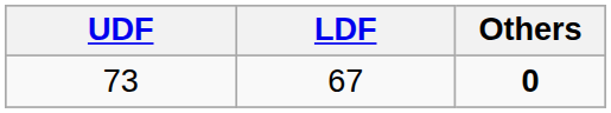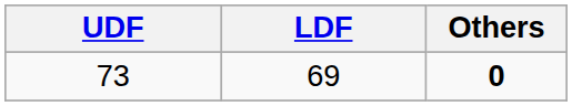73 | LDF: 67 -> 69
